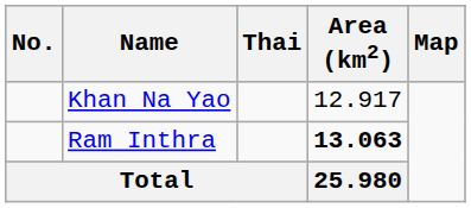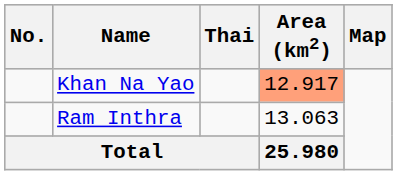Khan Na Yao | Area (km2): no background -> lightsalmon background
Ram Inthra | Area (km2): bold -> normal
